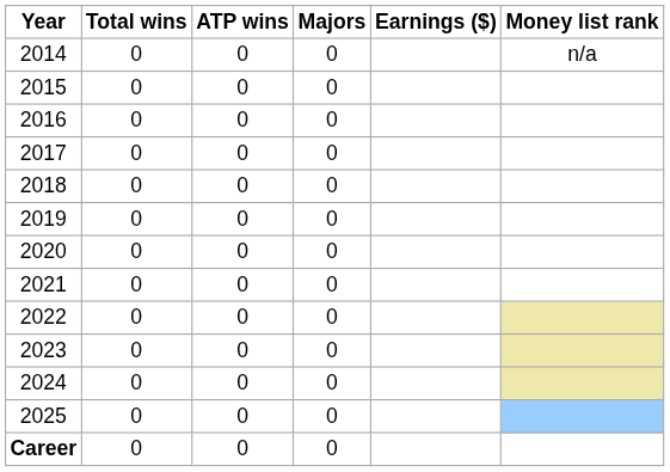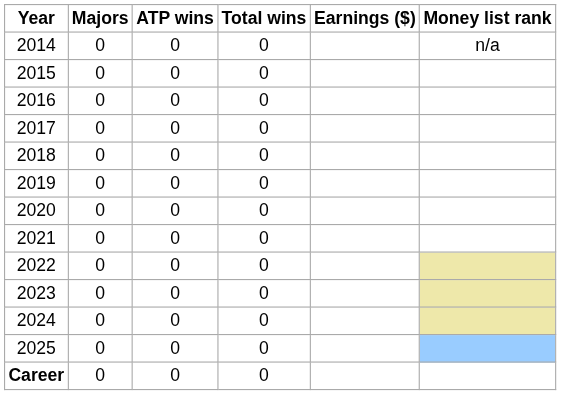columns swapped: Majors <-> Total wins
